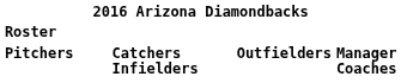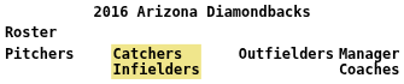Pitchers | column 2: no background -> khaki background
